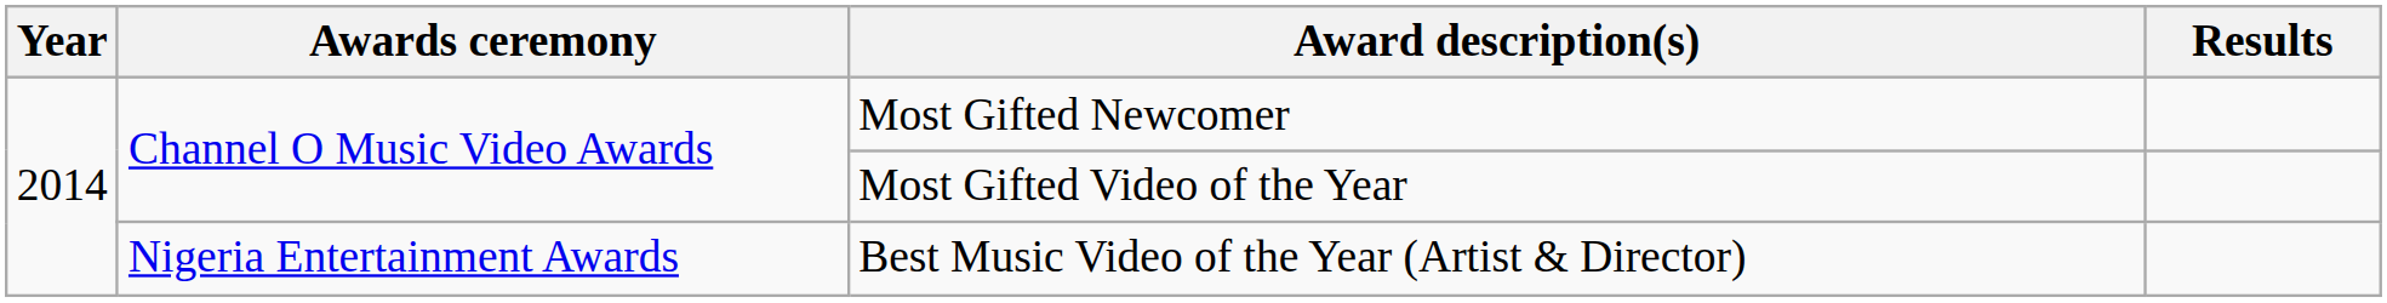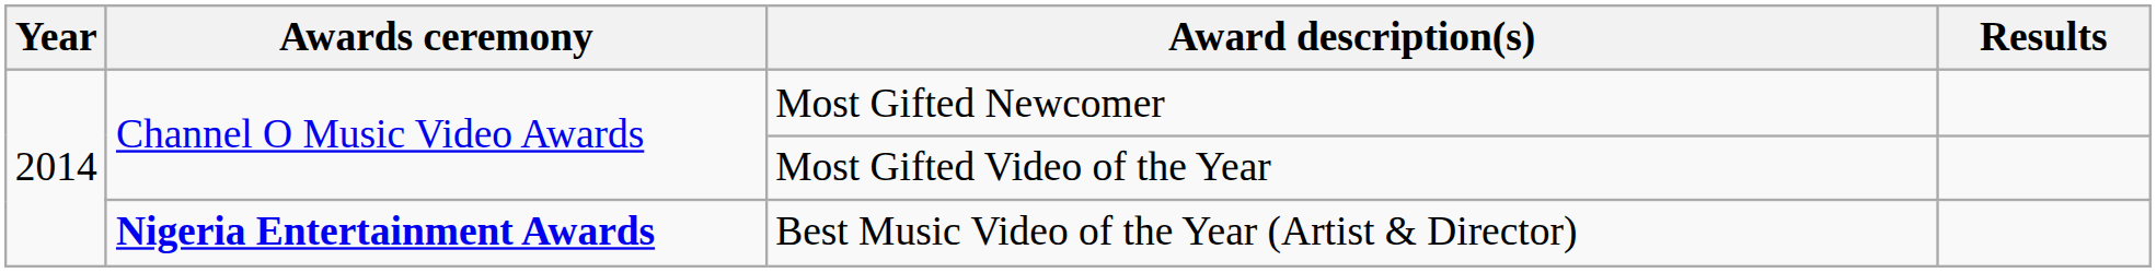Best Music Video of the Year (Artist & Director) | Awards ceremony: normal -> bold
